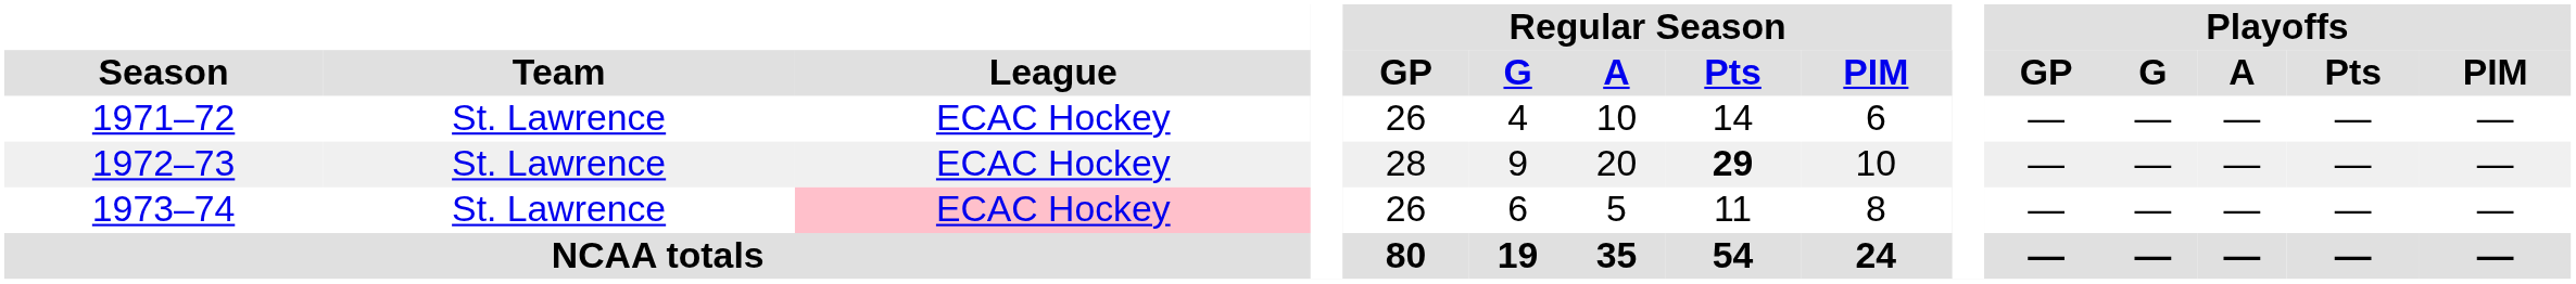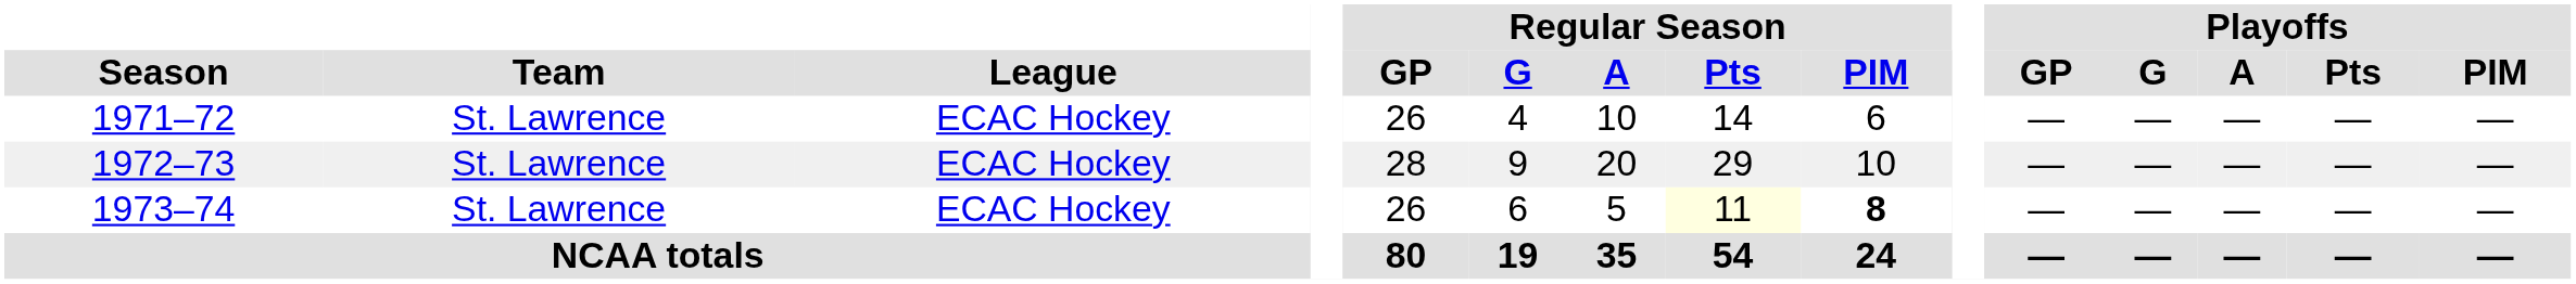1972–73 | Regular Season / Pts: bold -> normal
1973–74 | League: pink background -> no background
1973–74 | Regular Season / Pts: no background -> lightyellow background
1973–74 | Regular Season / PIM: normal -> bold
